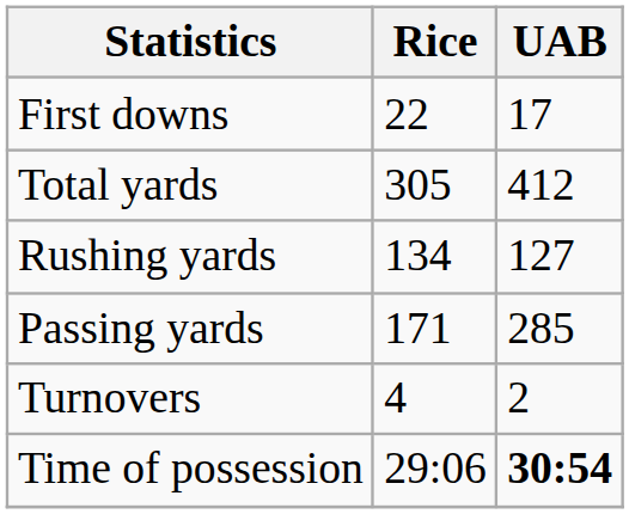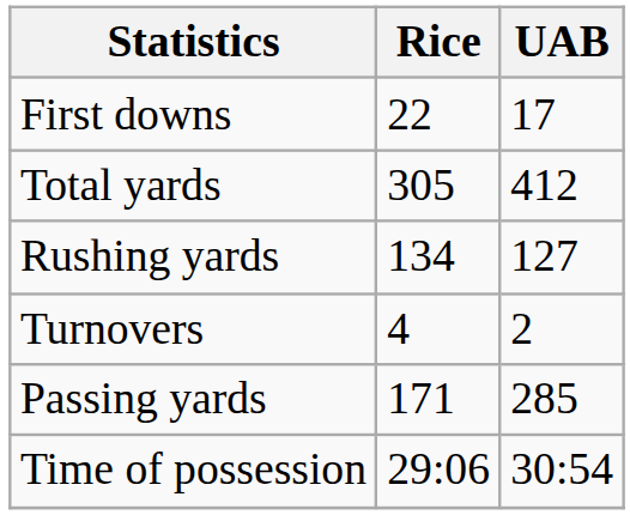rows swapped: Passing yards <-> Turnovers
Time of possession | UAB: bold -> normal
